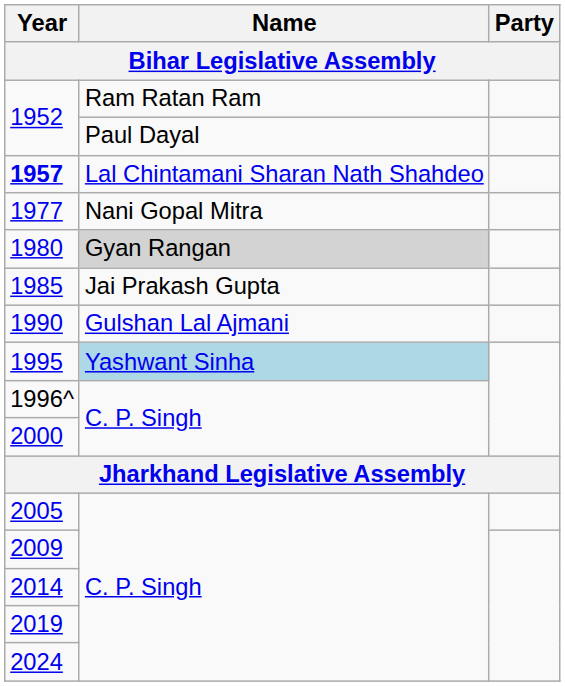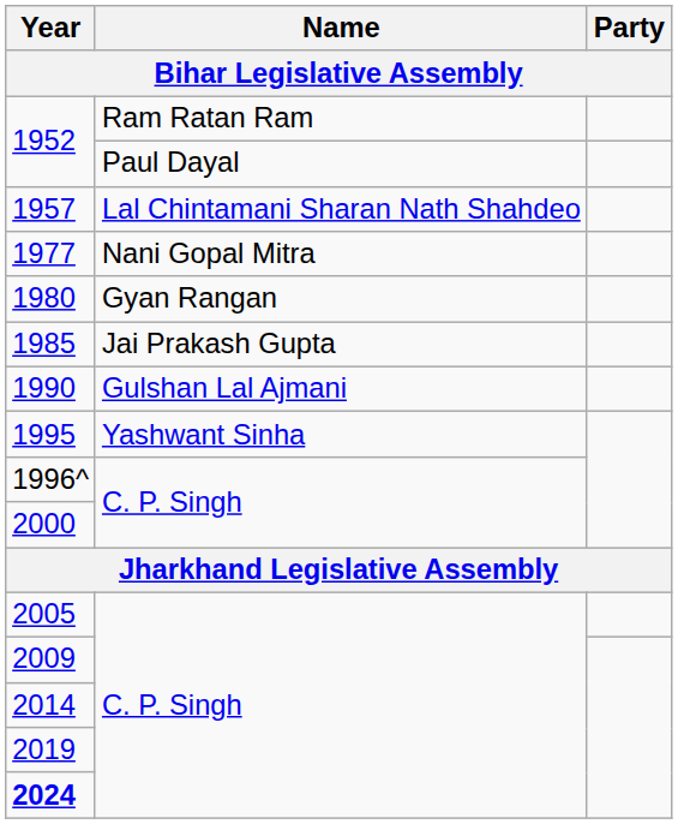1957 | Year: bold -> normal
1980 | Name: lightgrey background -> no background
1995 | Name: lightblue background -> no background
2024 | Year: normal -> bold
